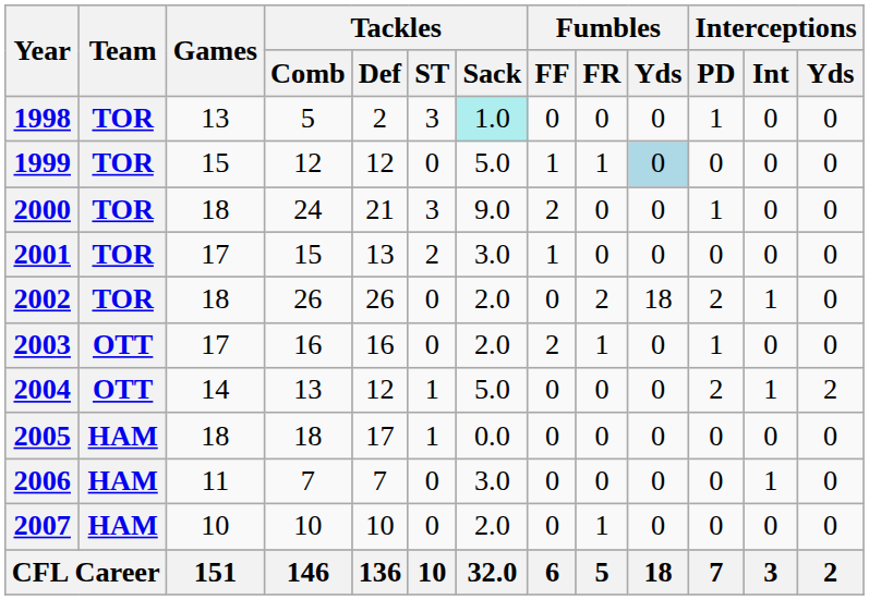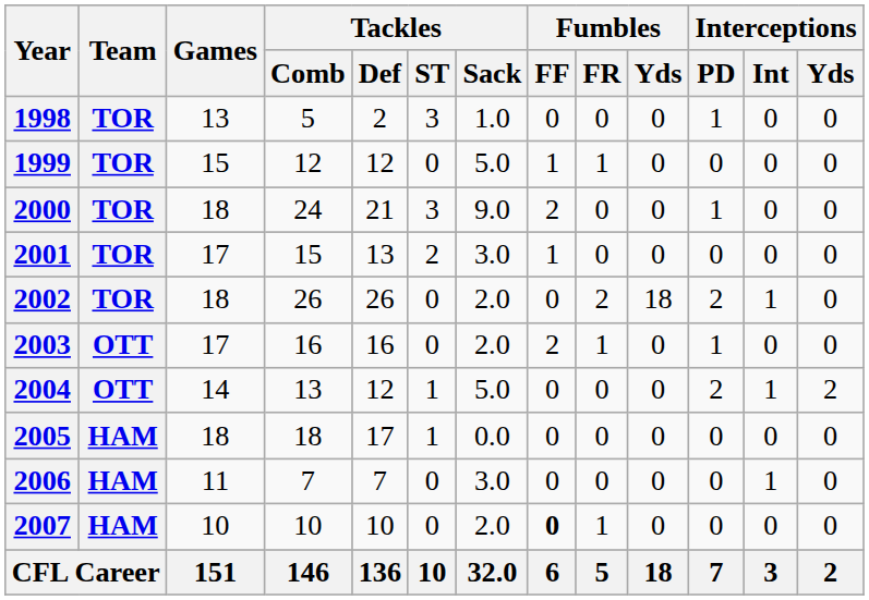1998 | Tackles / Sack: paleturquoise background -> no background
1999 | Fumbles / Yds: lightblue background -> no background
2007 | Fumbles / FF: normal -> bold
